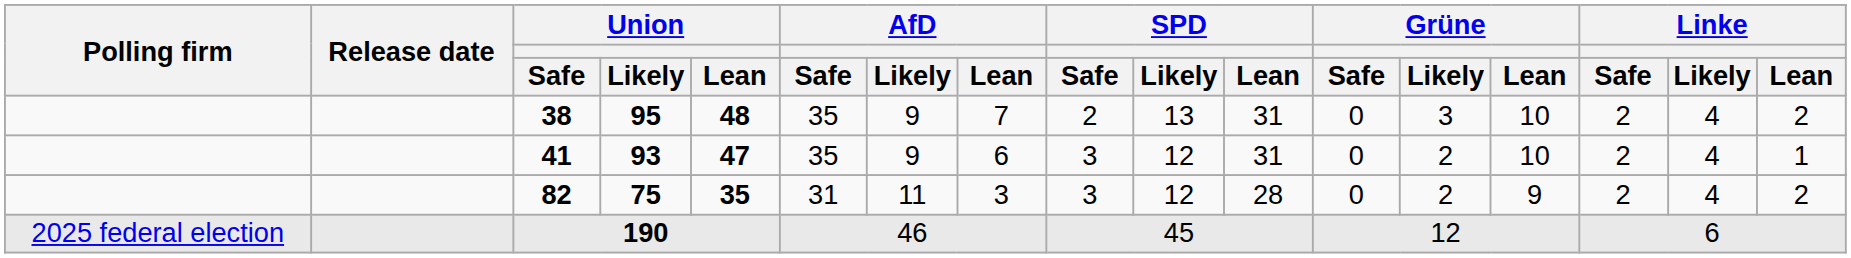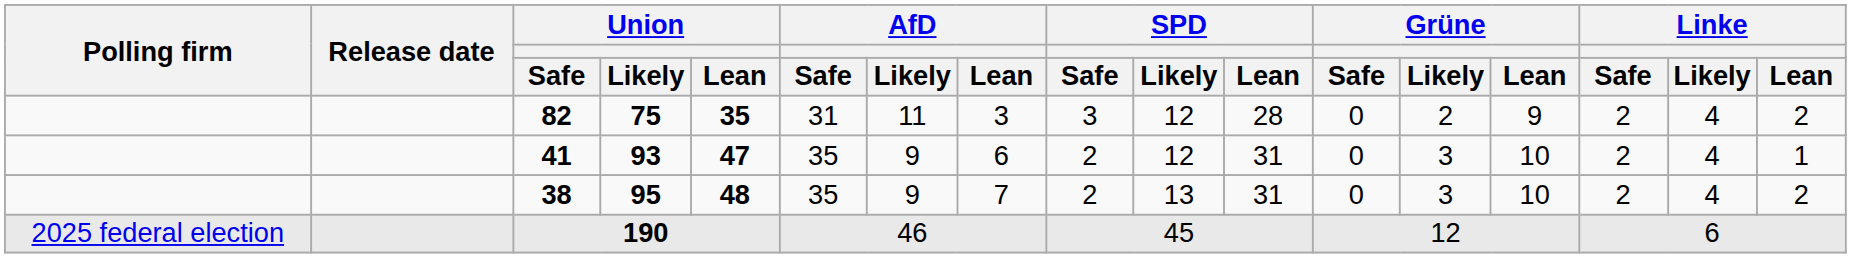rows swapped: 38 <-> 82
41 | SPD / Safe: 3 -> 2
41 | Grüne / Likely: 2 -> 3
